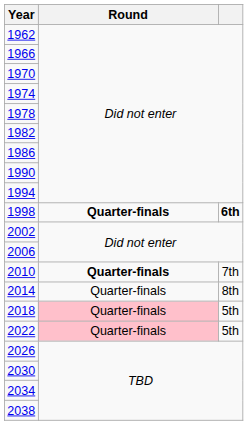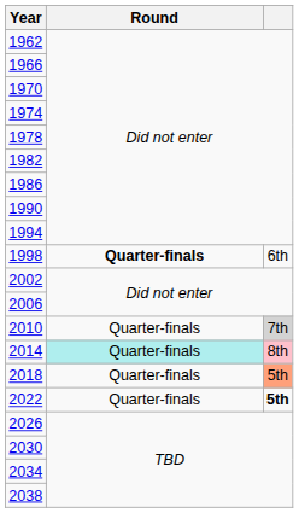1998 | column 3: bold -> normal
2010 | Round: bold -> normal
2010 | column 3: no background -> lightgrey background
2014 | Round: no background -> paleturquoise background
2014 | column 3: no background -> pink background
2018 | Round: pink background -> no background
2018 | column 3: no background -> lightsalmon background
2022 | Round: pink background -> no background
2022 | column 3: normal -> bold
